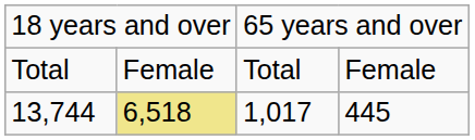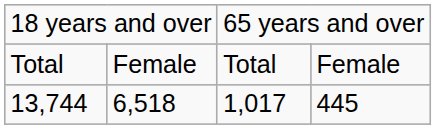13,744 | column 2: khaki background -> no background
